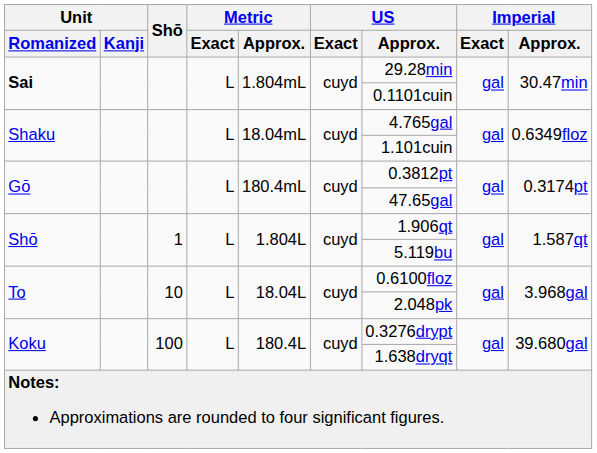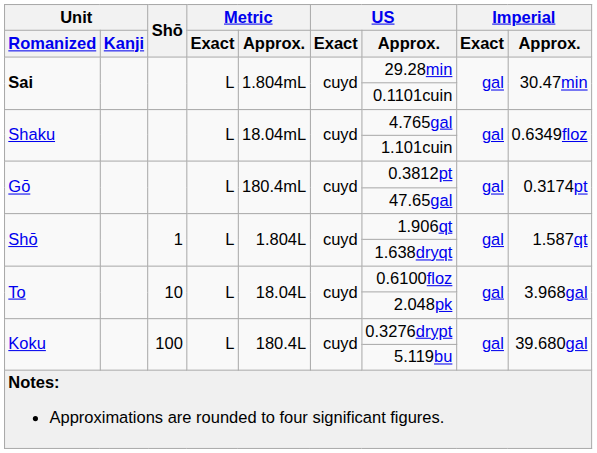row 10 | US / Approx.: 5.119bu -> 1.638dryqt
row 14 | US / Approx.: 1.638dryqt -> 5.119bu
